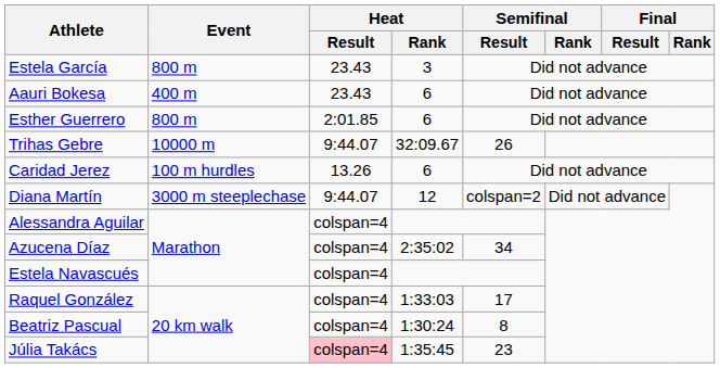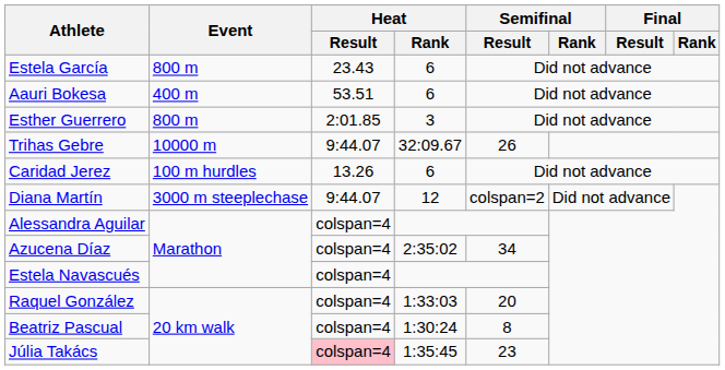Estela García | Heat / Rank: 3 -> 6
Aauri Bokesa | Heat / Result: 23.43 -> 53.51
Esther Guerrero | Heat / Rank: 6 -> 3
Raquel González | Semifinal / Result: 17 -> 20
